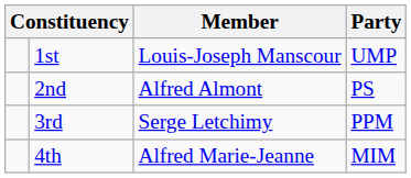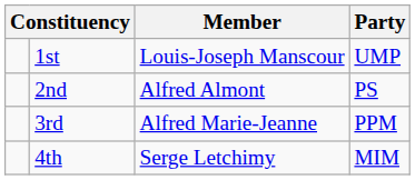3rd | Member: Serge Letchimy -> Alfred Marie-Jeanne
4th | Member: Alfred Marie-Jeanne -> Serge Letchimy
